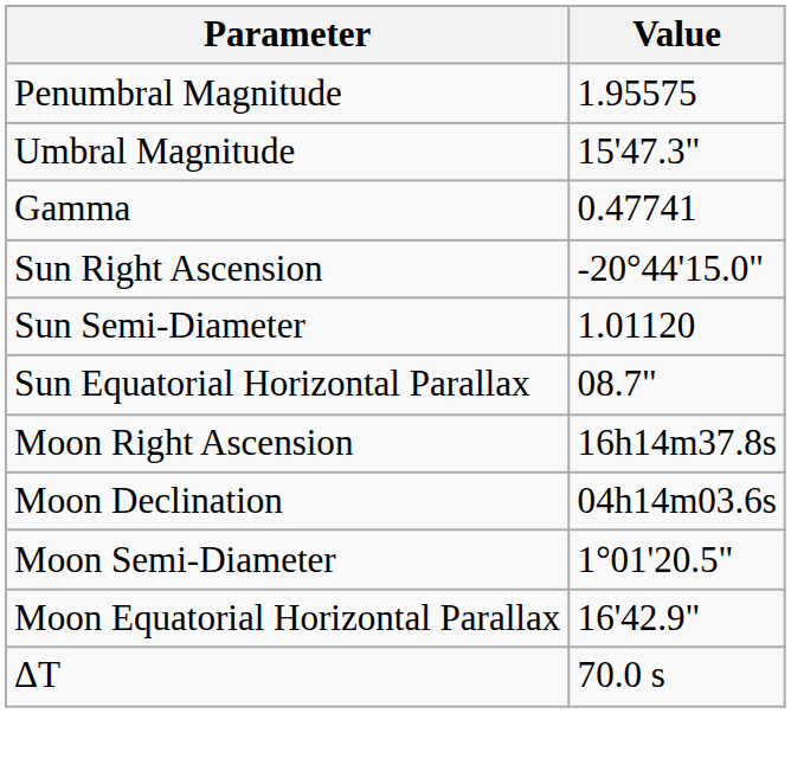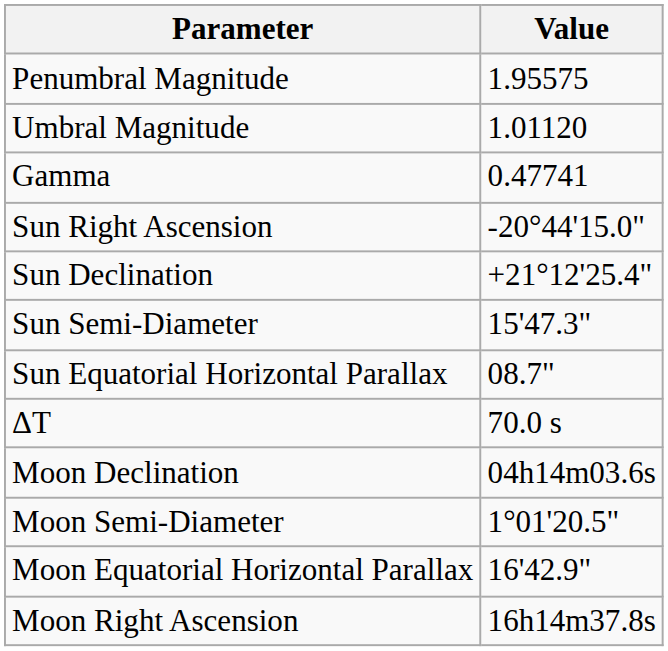Umbral Magnitude | Value: 15'47.3" -> 1.01120
+ row: Sun Declination | +21°12'25.4"
Sun Semi-Diameter | Value: 1.01120 -> 15'47.3"
rows swapped: Moon Right Ascension <-> ΔT
